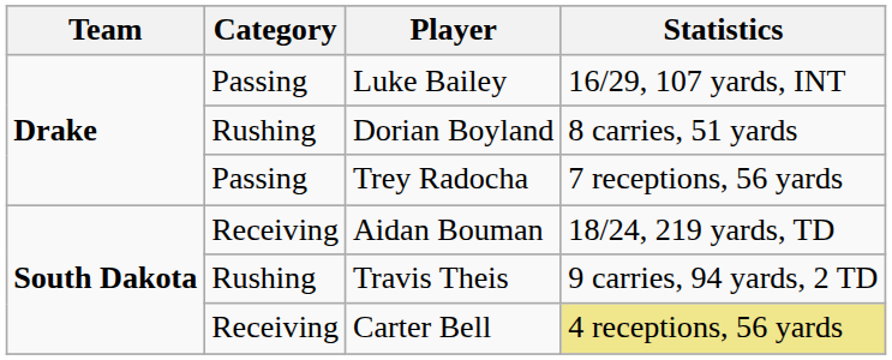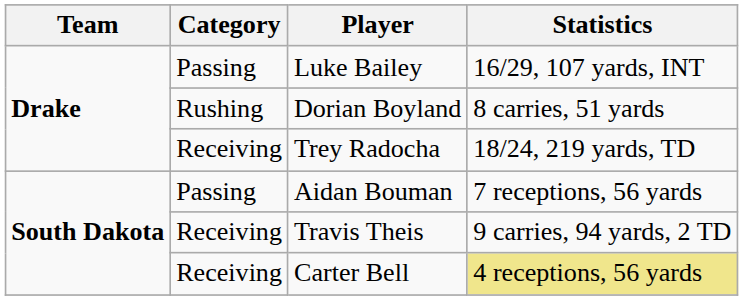Trey Radocha | Category: Passing -> Receiving
Trey Radocha | Statistics: 7 receptions, 56 yards -> 18/24, 219 yards, TD
Aidan Bouman | Category: Receiving -> Passing
Aidan Bouman | Statistics: 18/24, 219 yards, TD -> 7 receptions, 56 yards
Travis Theis | Category: Rushing -> Receiving
